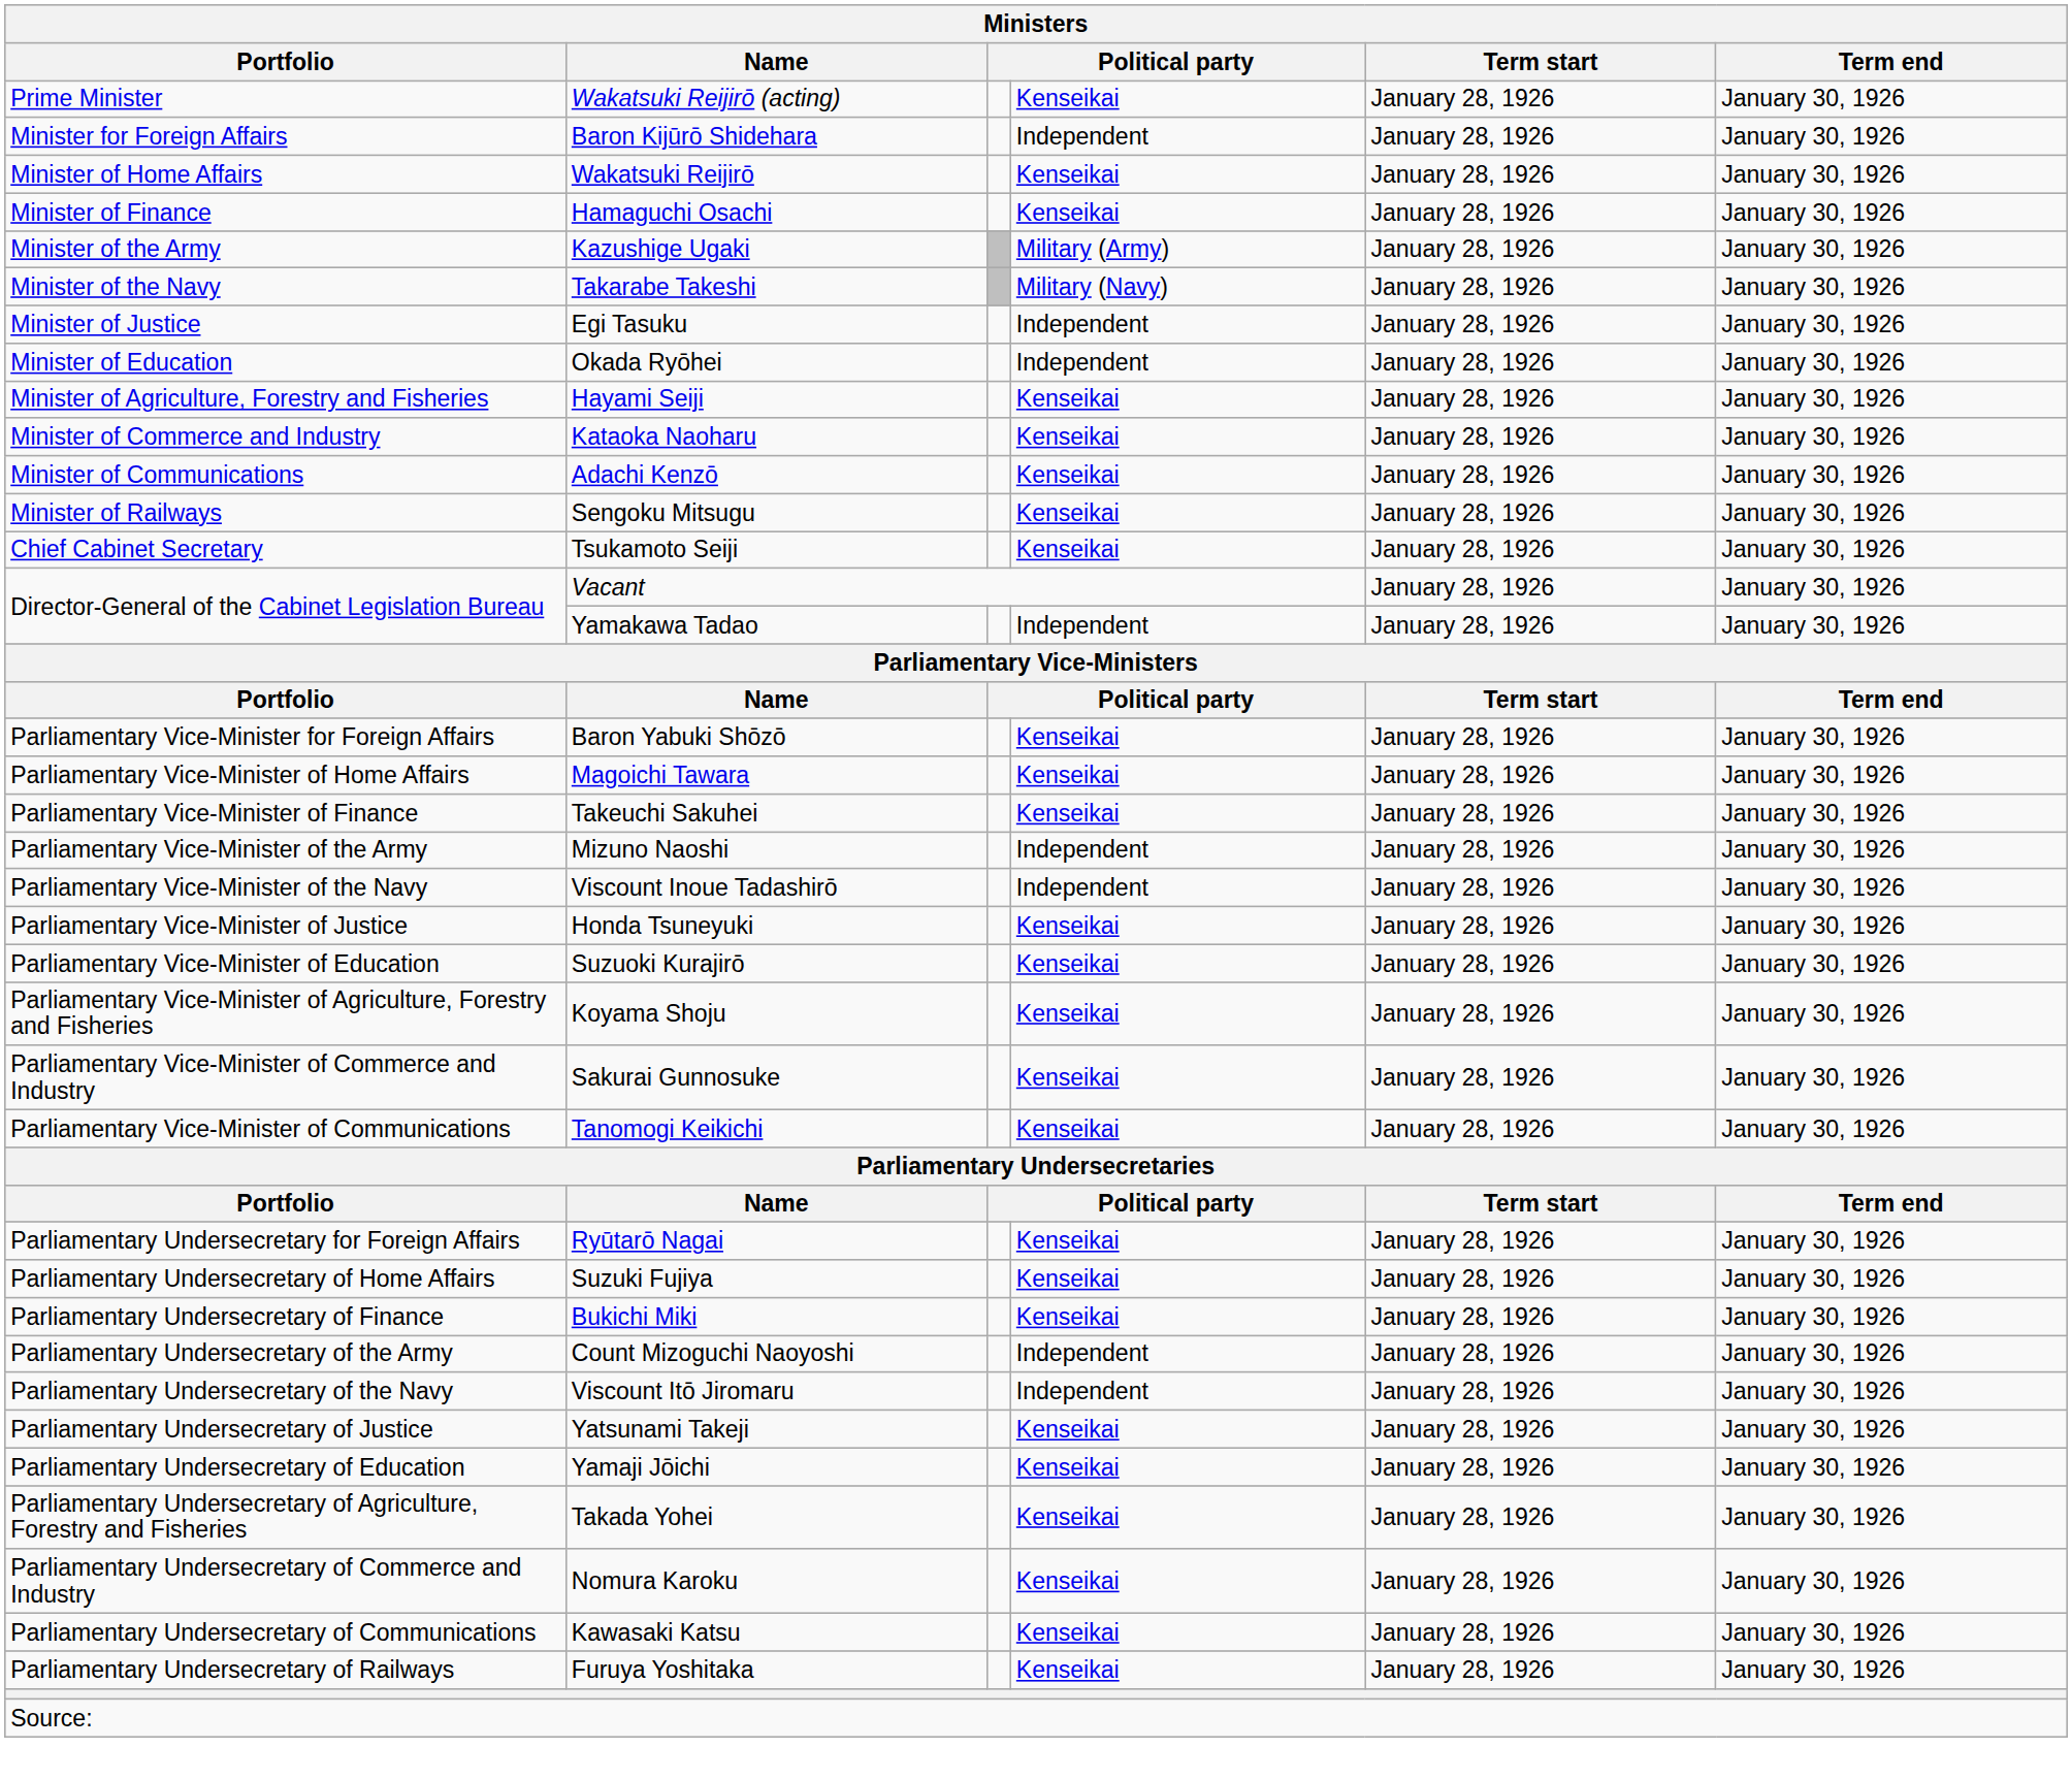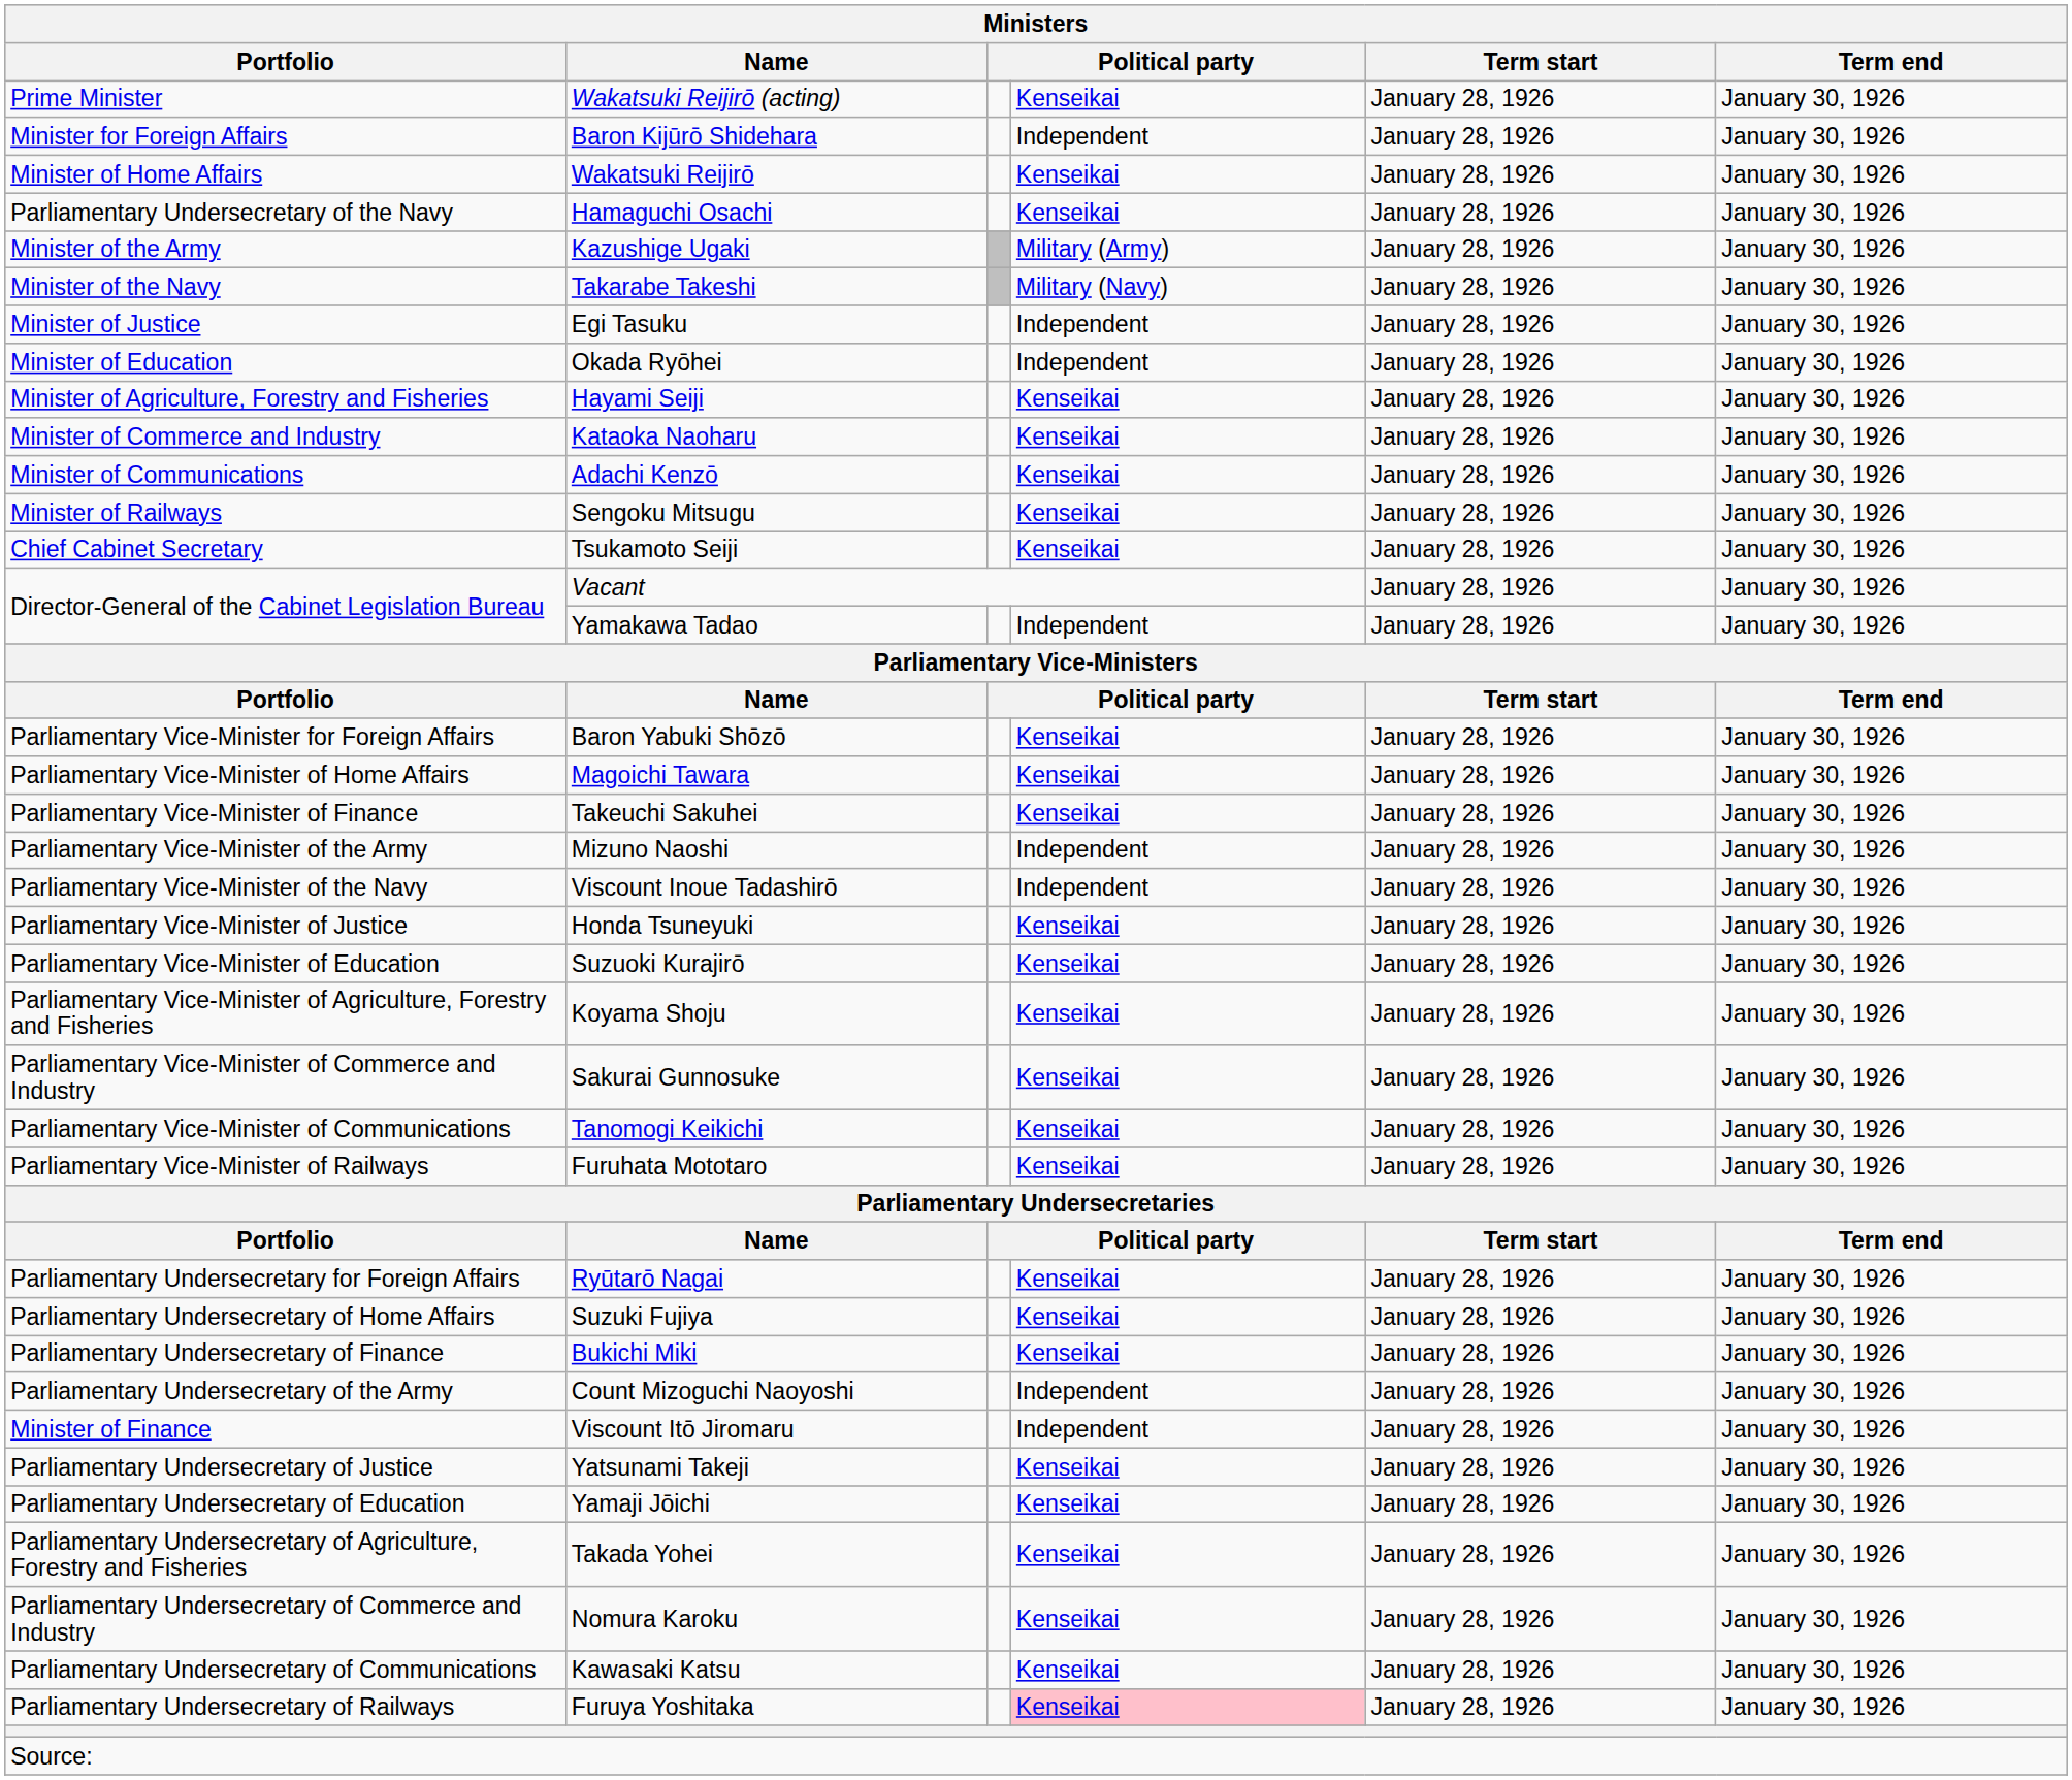Hamaguchi Osachi | Portfolio: Minister of Finance -> Parliamentary Undersecretary of the Navy
+ row: Parliamentary Vice-Minister of Railways | Furuhata Mototaro | Kenseikai | January 28, 1926 | January 30, 1926
Viscount Itō Jiromaru | Portfolio: Parliamentary Undersecretary of the Navy -> Minister of Finance
Furuya Yoshitaka | column 4: no background -> pink background
